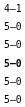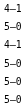row 3 | column 1: 5–0 -> 4–1
row 4 | column 1: bold -> normal
